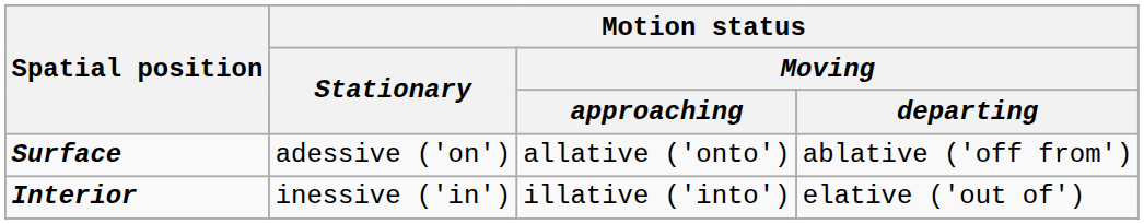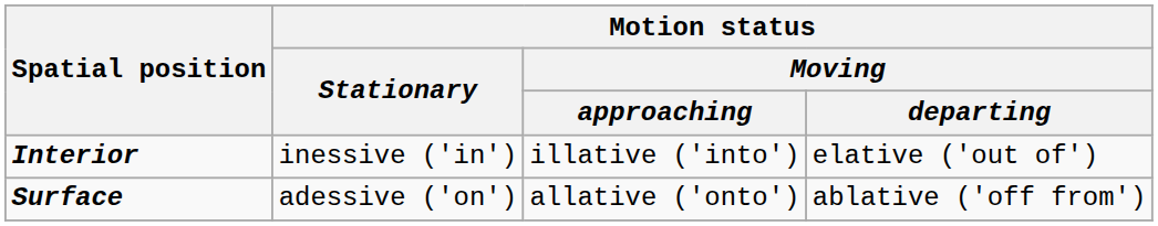rows swapped: Interior <-> Surface
